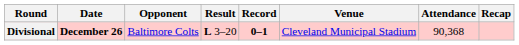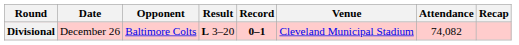Divisional | Date: bold -> normal
Divisional | Attendance: 90,368 -> 74,082
